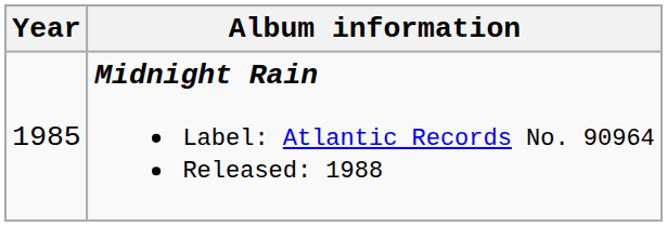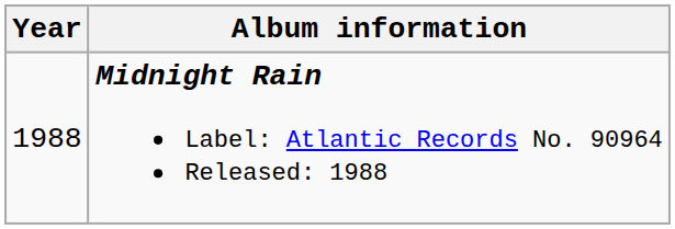row 2 | Year: 1985 -> 1988
